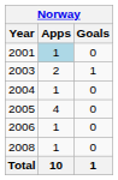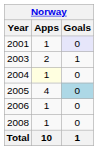2001 | Apps: lightblue background -> no background
2001 | Goals: no background -> lavender background
2004 | Apps: no background -> lightyellow background
2005 | Goals: no background -> lightblue background
